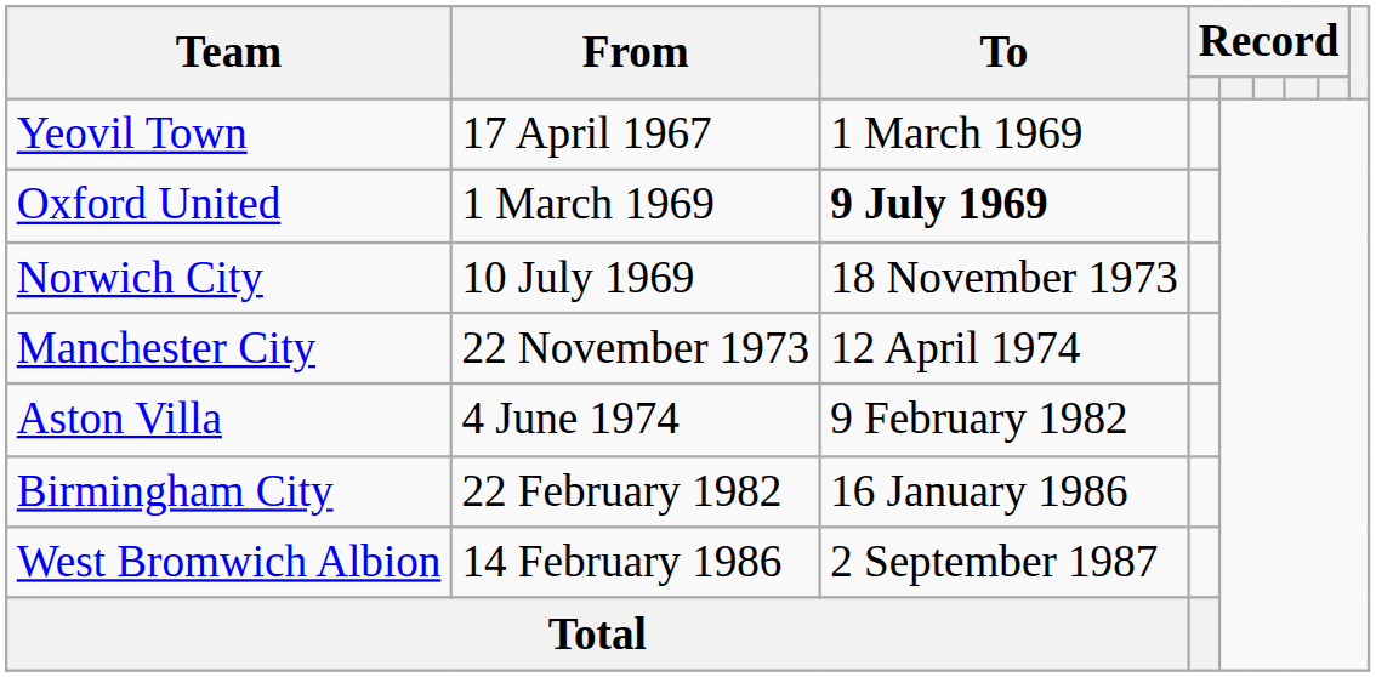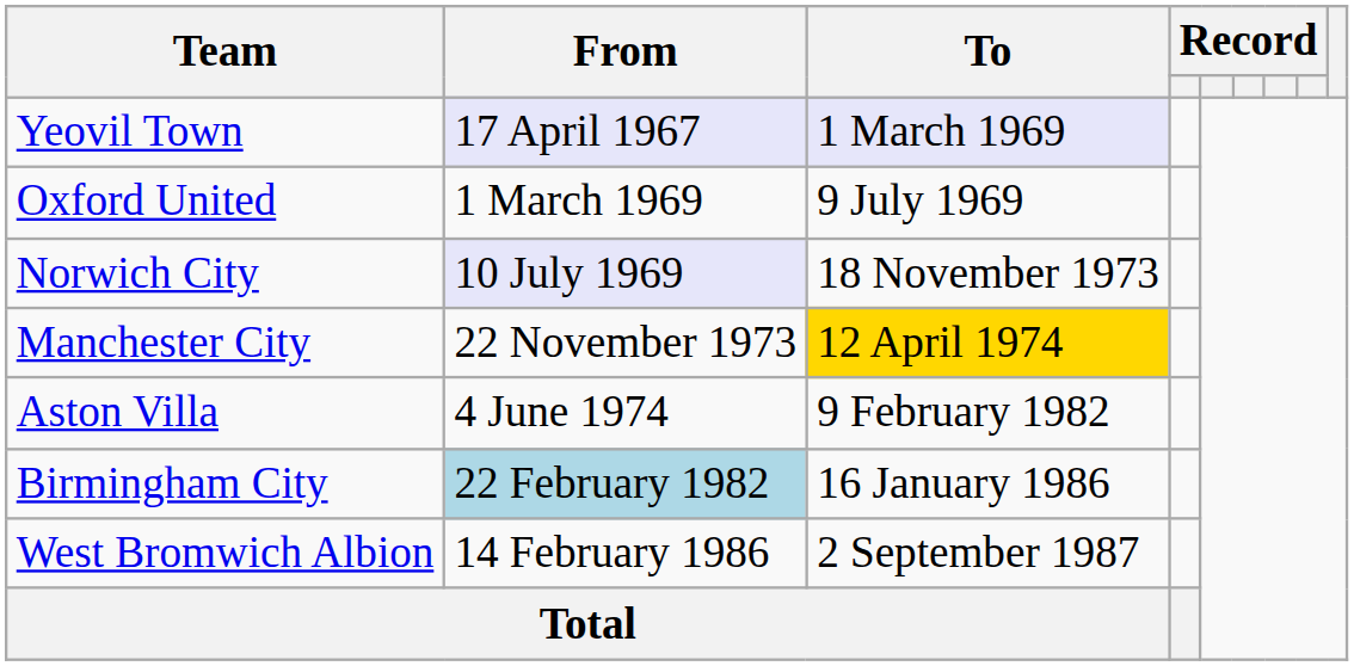Yeovil Town | From: no background -> lavender background
Yeovil Town | To: no background -> lavender background
Oxford United | To: bold -> normal
Norwich City | From: no background -> lavender background
Manchester City | To: no background -> gold background
Birmingham City | From: no background -> lightblue background
